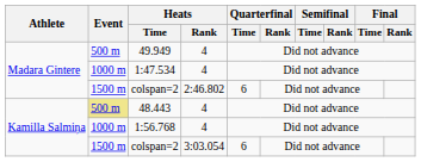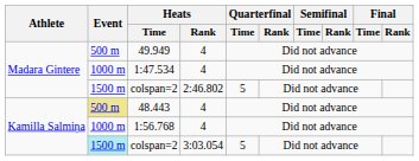colspan=2 / 2:46.802 | Quarterfinal / Time: 6 -> 5
colspan=2 / 3:03.054 | Event: no background -> paleturquoise background
colspan=2 / 3:03.054 | Quarterfinal / Time: 6 -> 5
